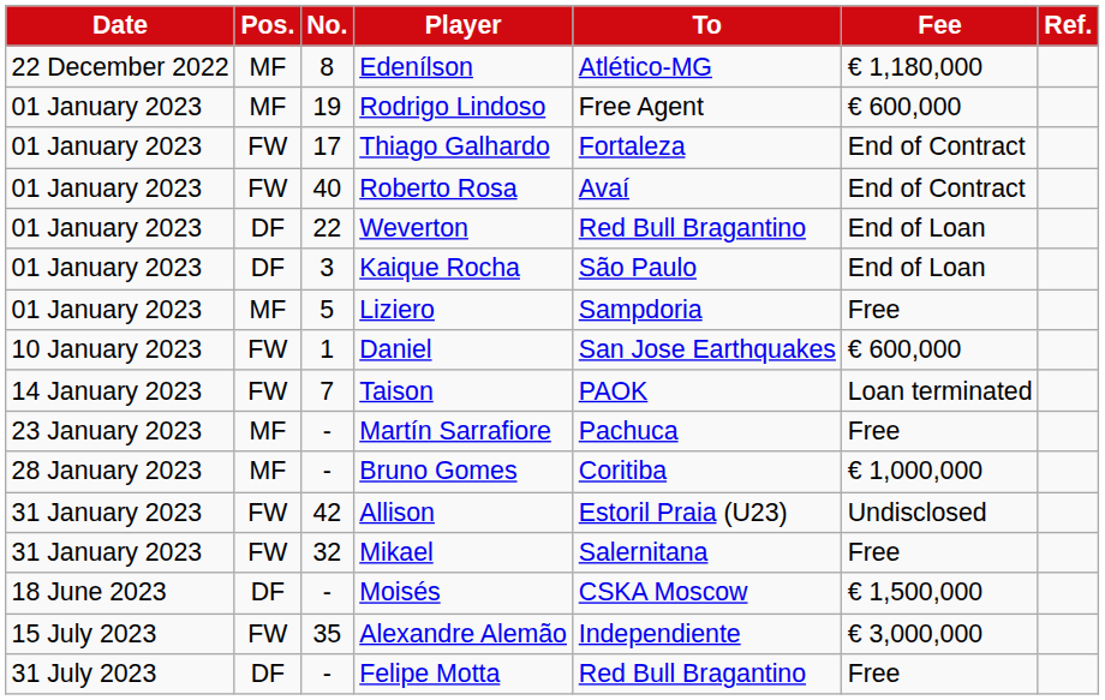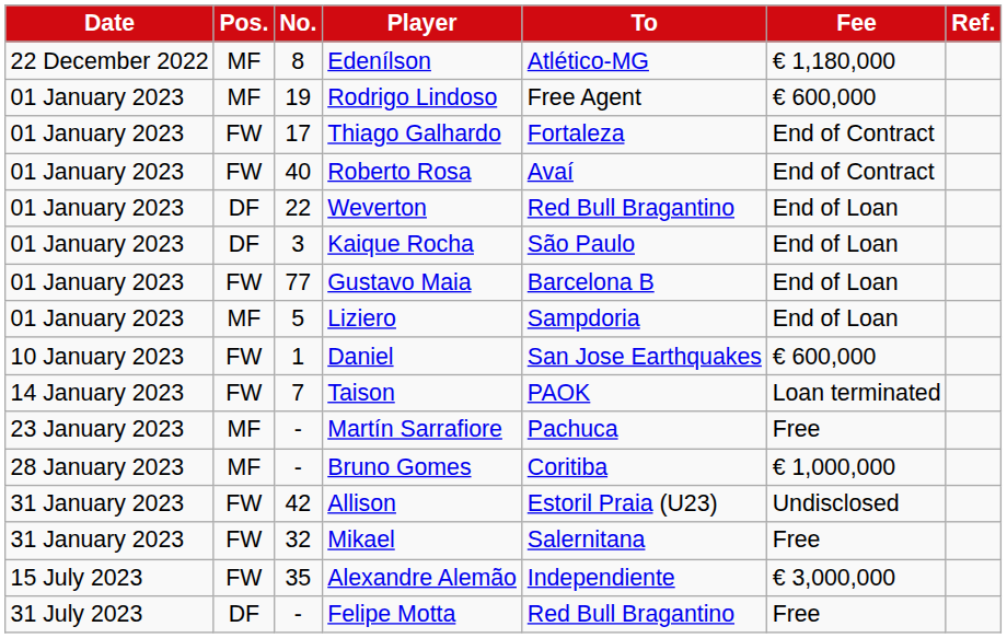+ row: 01 January 2023 | FW | 77 | Gustavo Maia | Barcelona B | End of Loan
Liziero | Fee: Free -> End of Loan
- row: 18 June 2023 | DF | - | Moisés | CSKA Moscow | € 1,500,000
